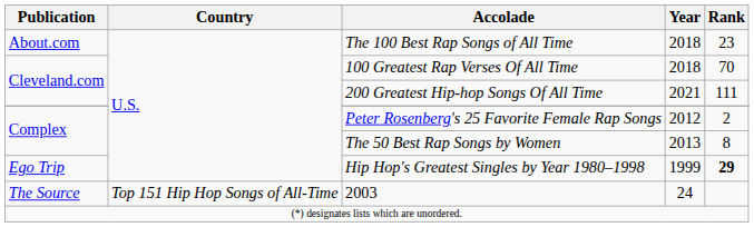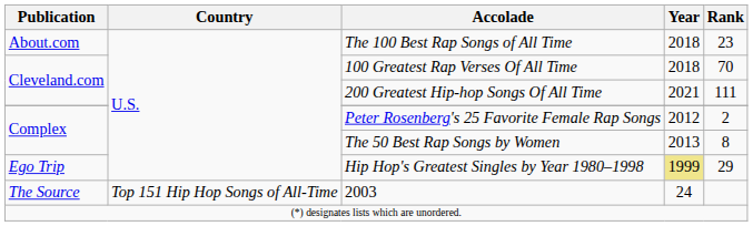Hip Hop's Greatest Singles by Year 1980–1998 | Year: no background -> khaki background
Hip Hop's Greatest Singles by Year 1980–1998 | Rank: bold -> normal
